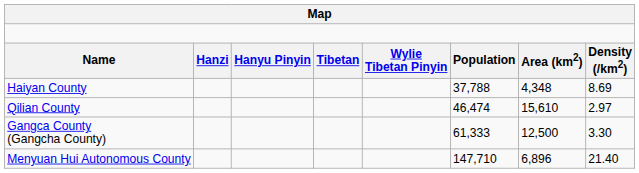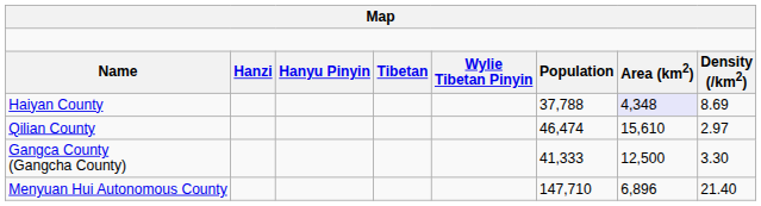Haiyan County | column 7: no background -> lavender background
Gangca County (Gangcha County) | column 6: 61,333 -> 41,333
